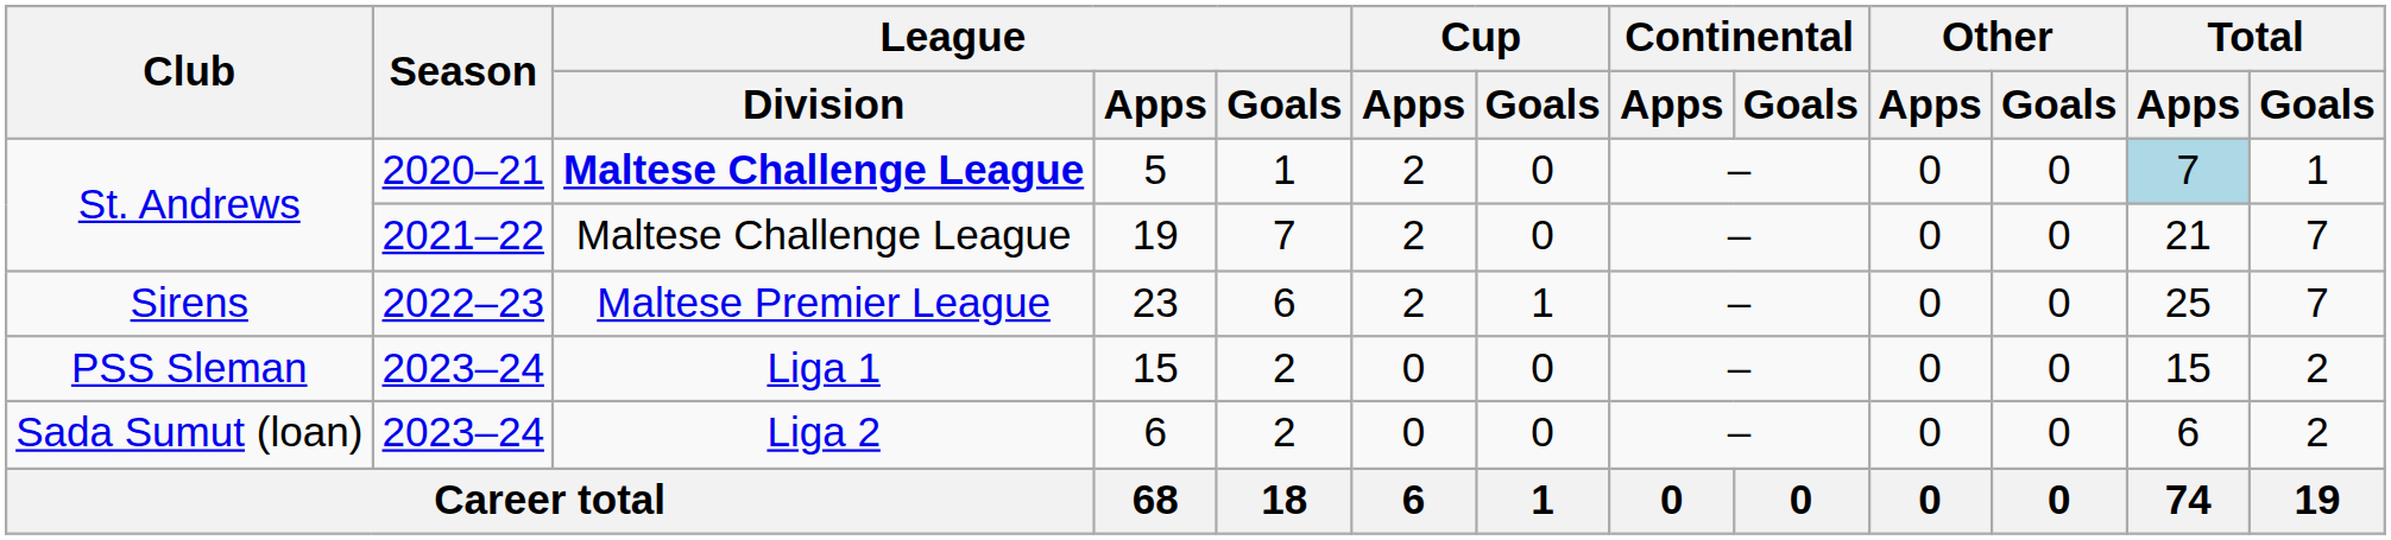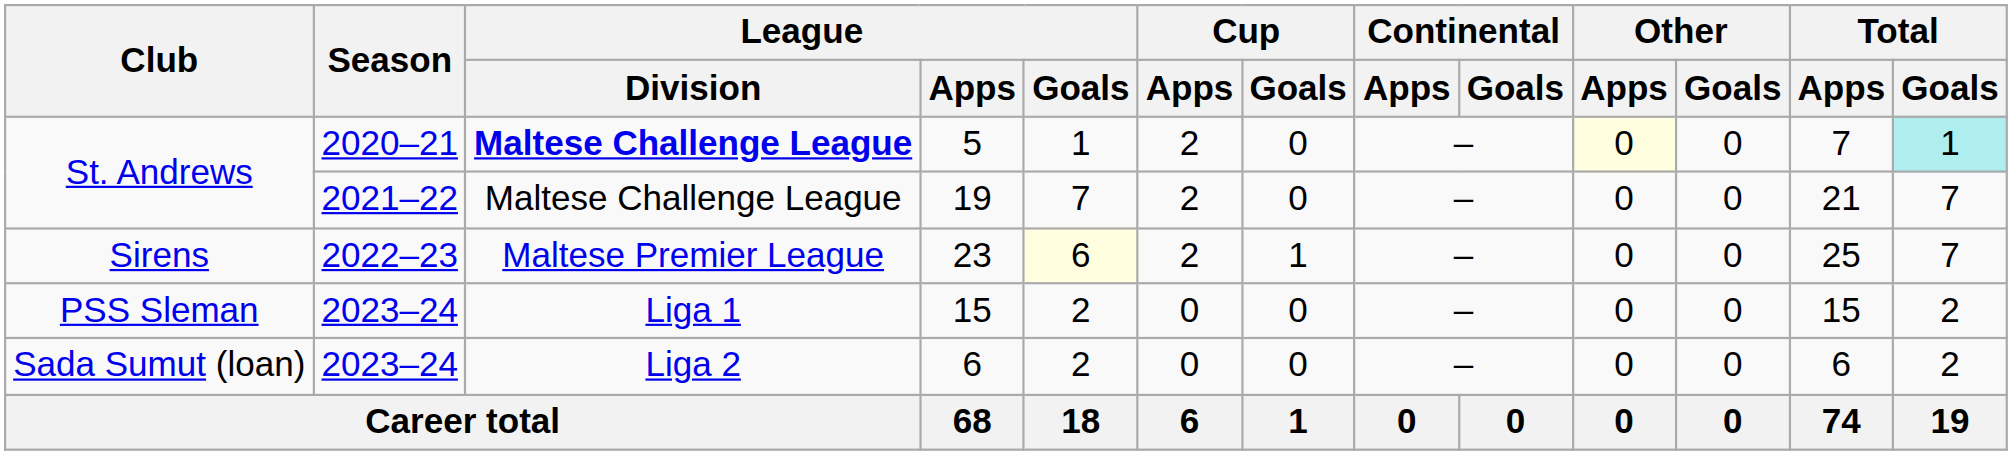5 | Other / Apps: no background -> lightyellow background
5 | Total / Apps: lightblue background -> no background
5 | Total / Goals: no background -> paleturquoise background
23 | League / Goals: no background -> lightyellow background
